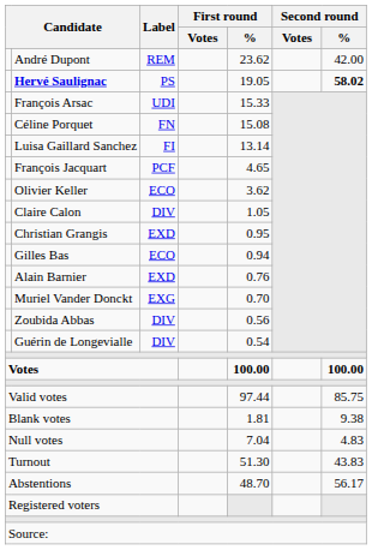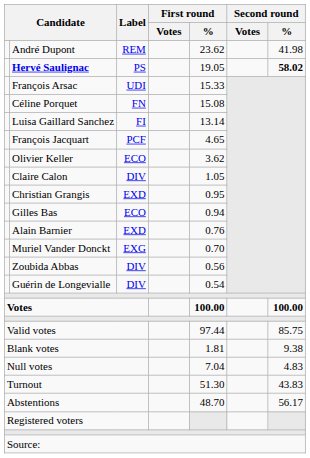André Dupont | Second round / %: 42.00 -> 41.98
